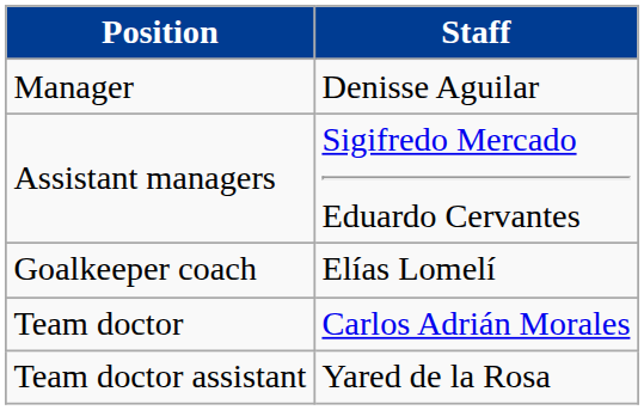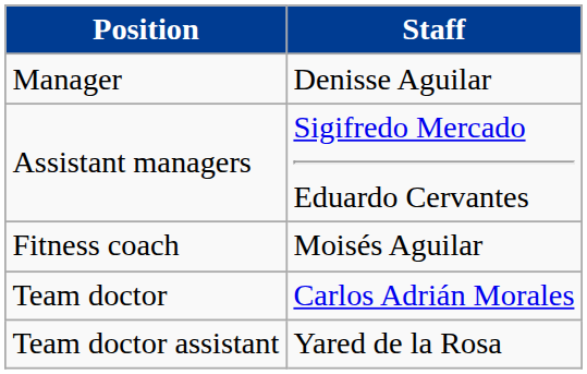- row: Goalkeeper coach | Elías Lomelí
+ row: Fitness coach | Moisés Aguilar
